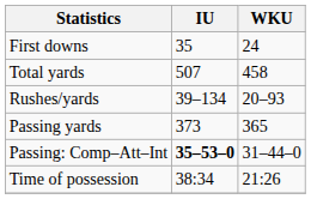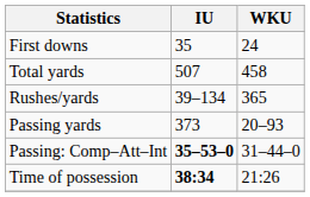Rushes/yards | WKU: 20–93 -> 365
Passing yards | WKU: 365 -> 20–93
Time of possession | IU: normal -> bold
